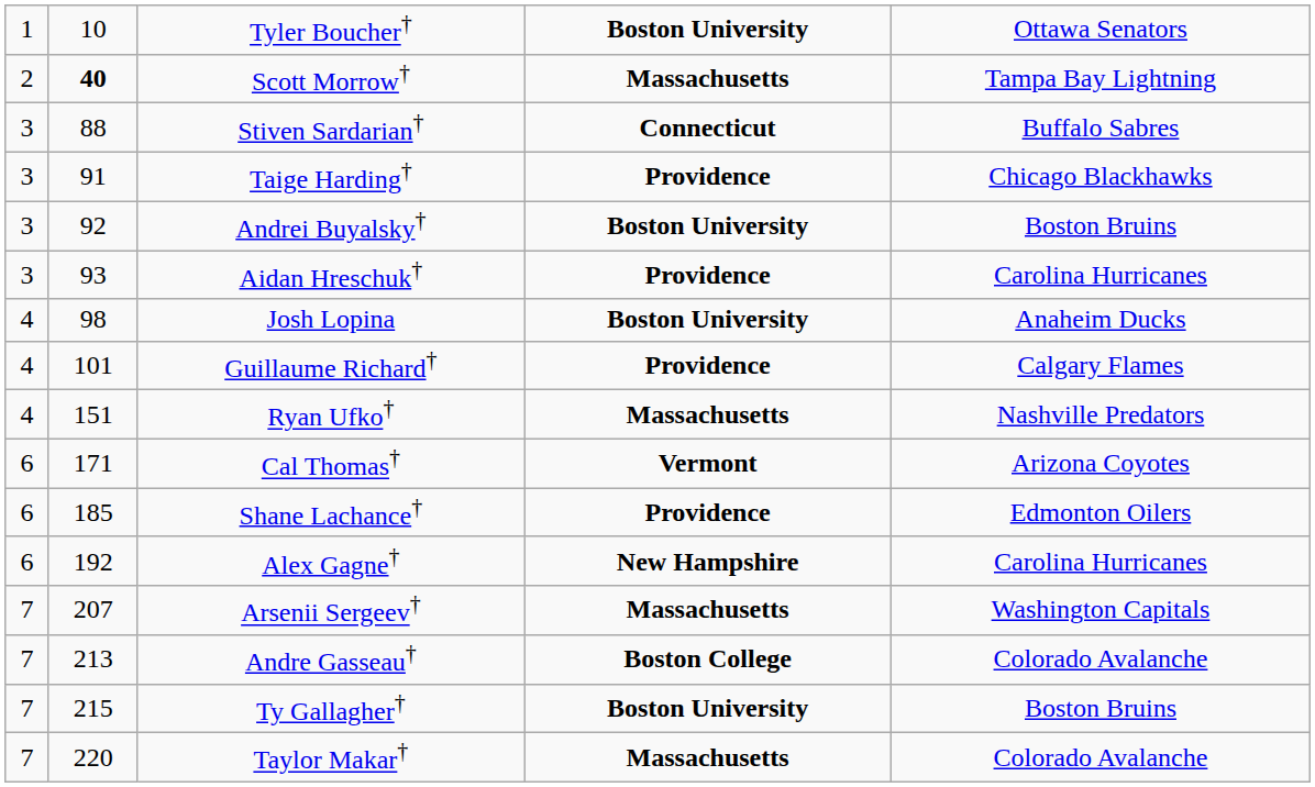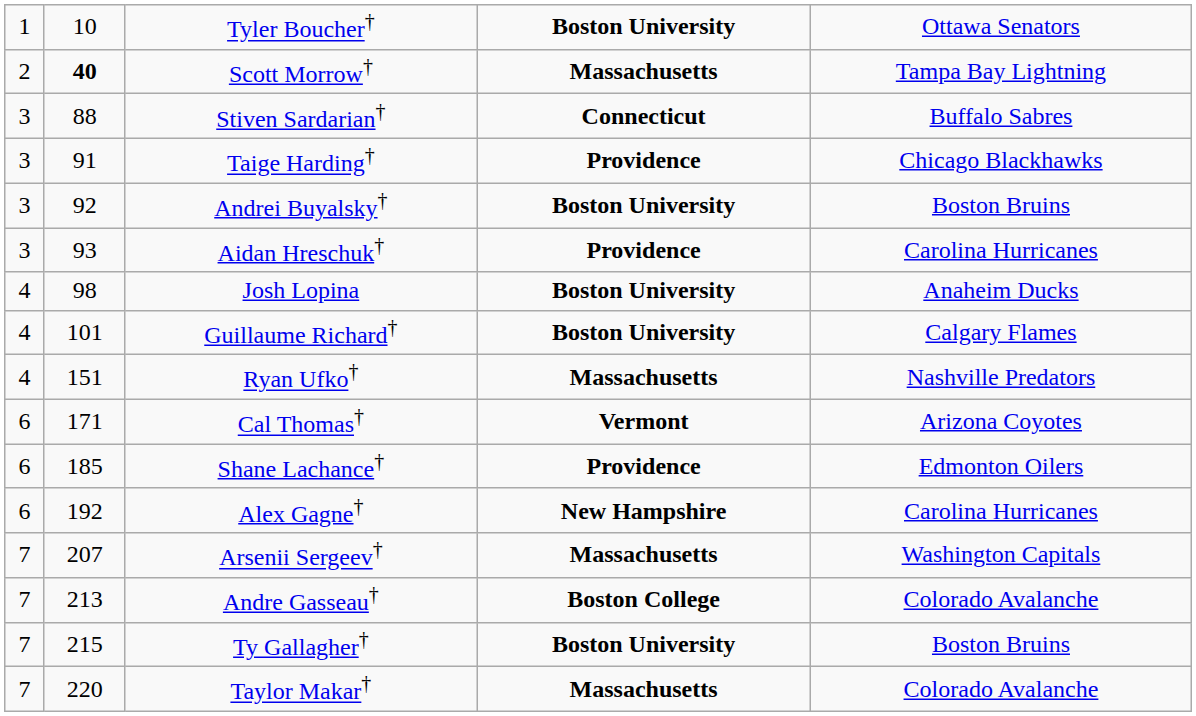Guillaume Richard† | column 4: Providence -> Boston University
